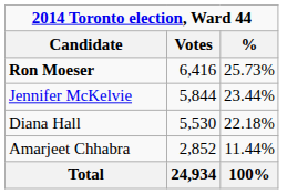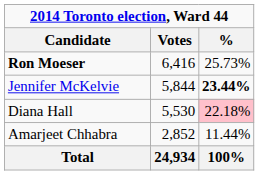Jennifer McKelvie | %: normal -> bold
Diana Hall | %: no background -> pink background
